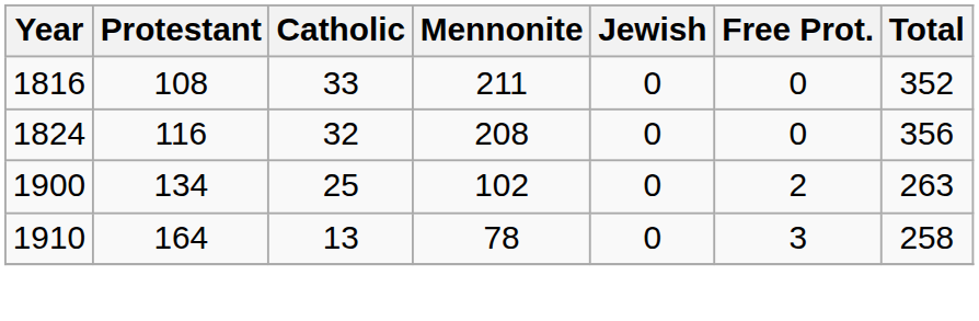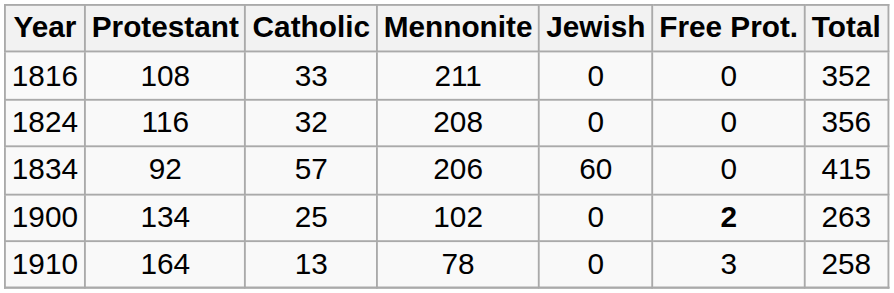+ row: 1834 | 92 | 57 | 206 | 60 | 0 | 415
1900 | Free Prot.: normal -> bold
